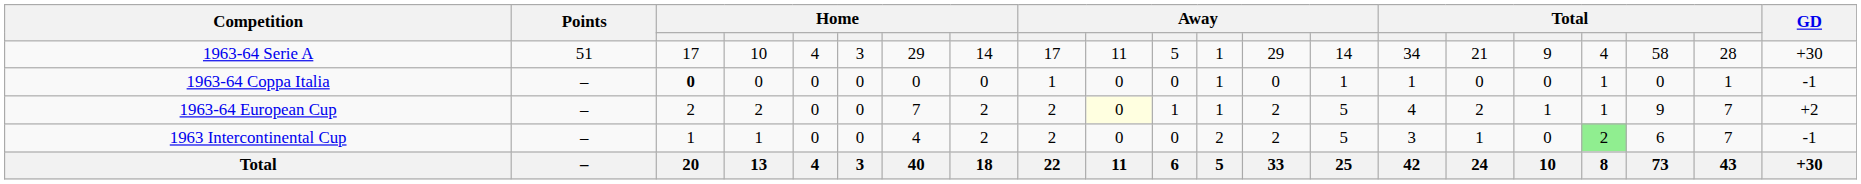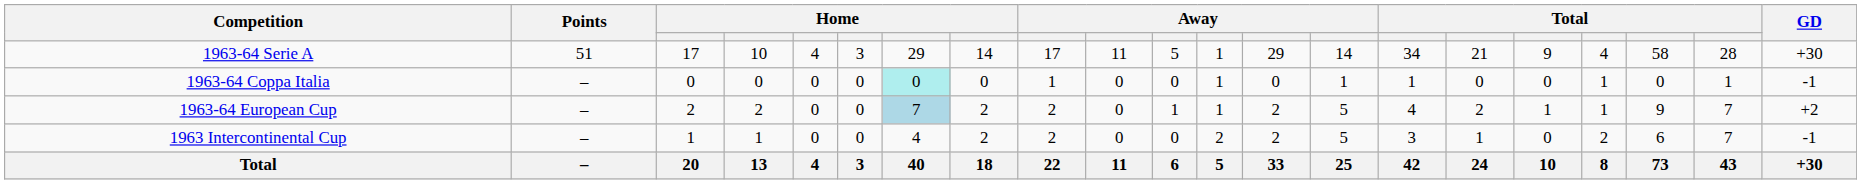1963-64 Coppa Italia | column 3: bold -> normal
1963-64 Coppa Italia | column 7: no background -> paleturquoise background
1963-64 European Cup | column 7: no background -> lightblue background
1963-64 European Cup | column 10: lightyellow background -> no background
1963 Intercontinental Cup | column 18: lightgreen background -> no background
